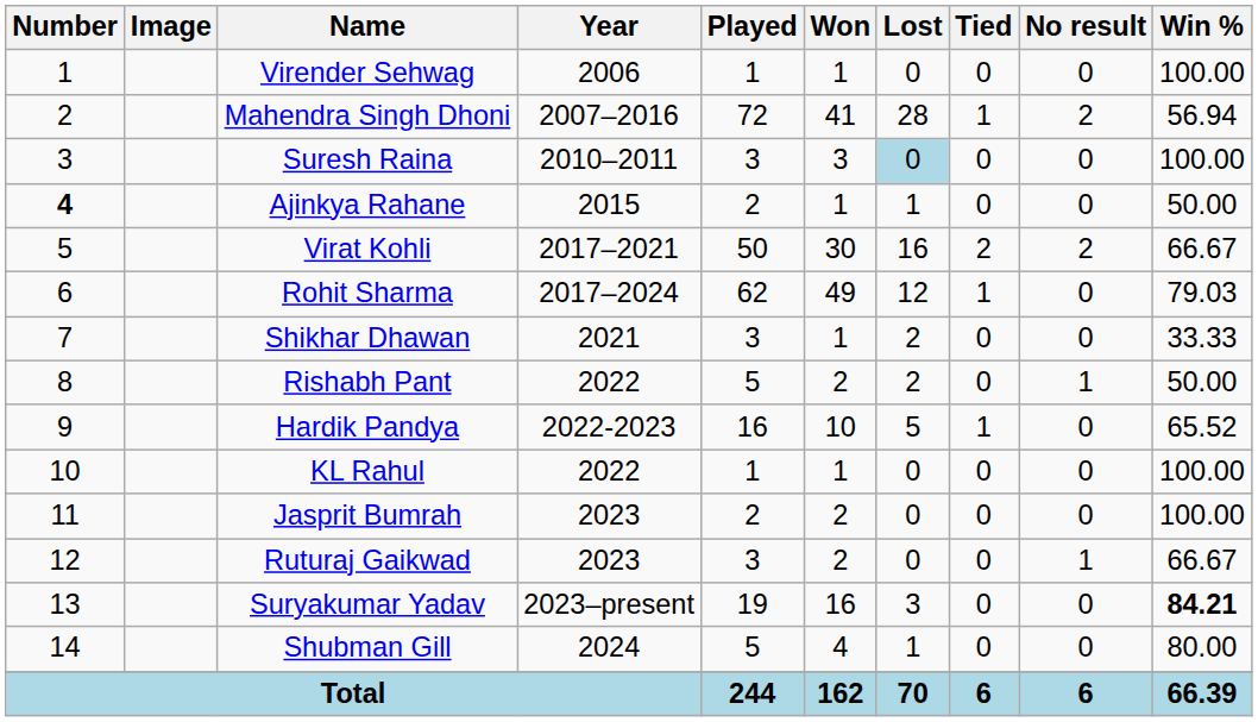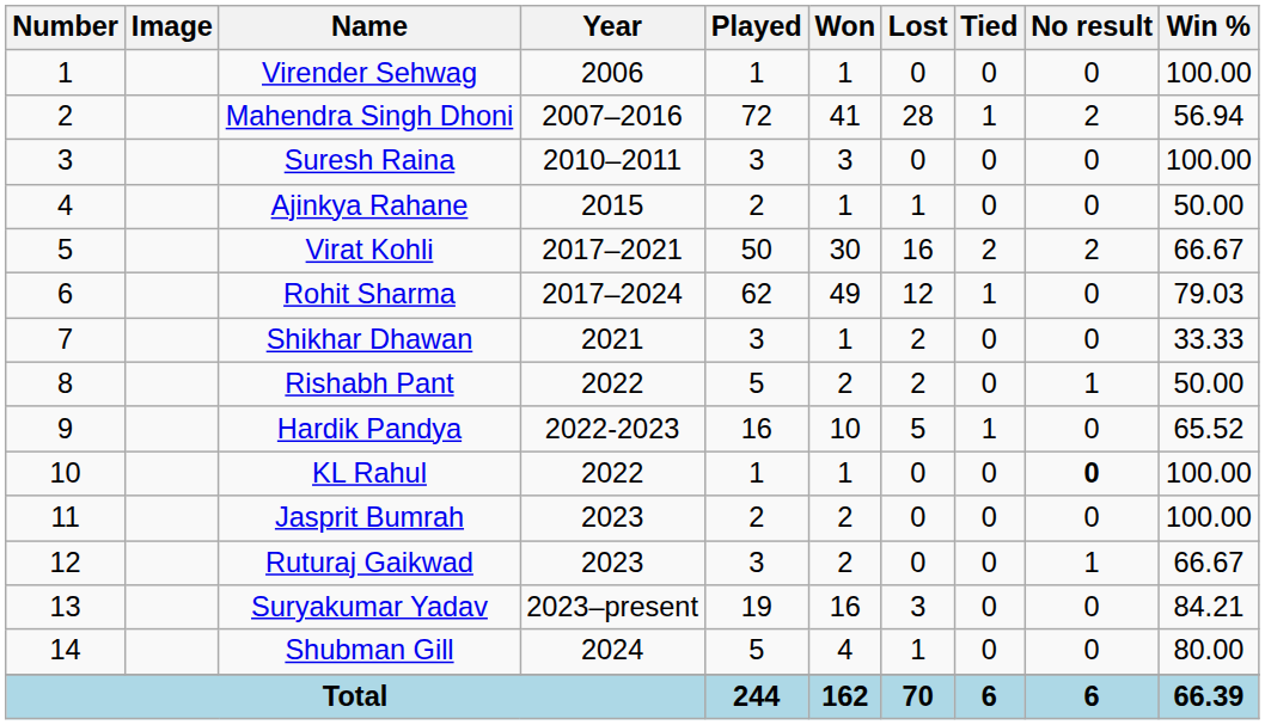Suresh Raina | Lost: lightblue background -> no background
Ajinkya Rahane | Number: bold -> normal
KL Rahul | No result: normal -> bold
Suryakumar Yadav | Win %: bold -> normal
